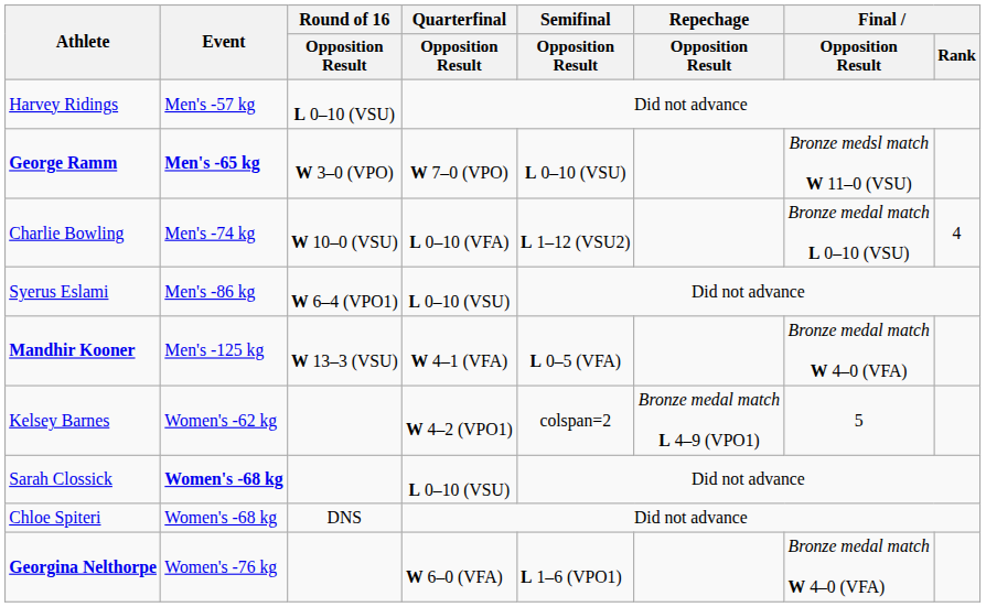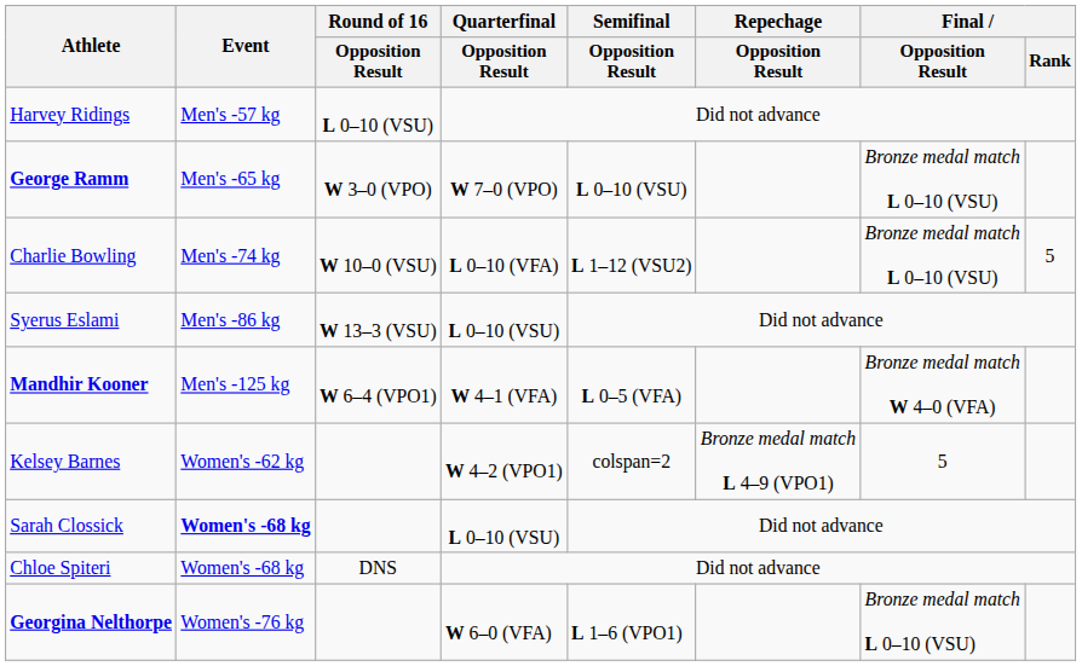George Ramm | Event: bold -> normal
George Ramm | Final / Opposition Result: Bronze medsl match W 11–0 (VSU) -> Bronze medal match L 0–10 (VSU)
Charlie Bowling | Final / Rank: 4 -> 5
Syerus Eslami | Round of 16 / Opposition Result: W 6–4 (VPO1) -> W 13–3 (VSU)
Mandhir Kooner | Round of 16 / Opposition Result: W 13–3 (VSU) -> W 6–4 (VPO1)
Georgina Nelthorpe | Final / Opposition Result: Bronze medal match W 4–0 (VFA) -> Bronze medal match L 0–10 (VSU)
